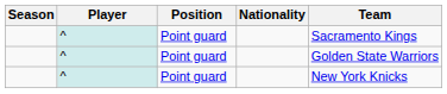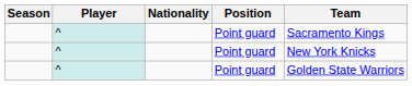columns swapped: Position <-> Nationality
row 3 | Team: Golden State Warriors -> New York Knicks
row 4 | Team: New York Knicks -> Golden State Warriors
